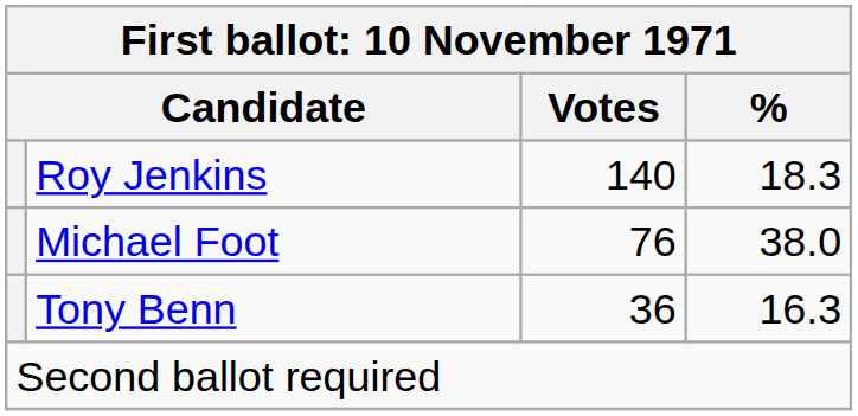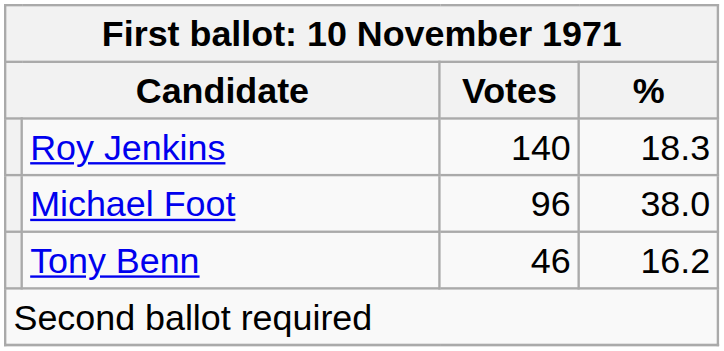Michael Foot | Votes: 76 -> 96
Tony Benn | Votes: 36 -> 46
Tony Benn | %: 16.3 -> 16.2
